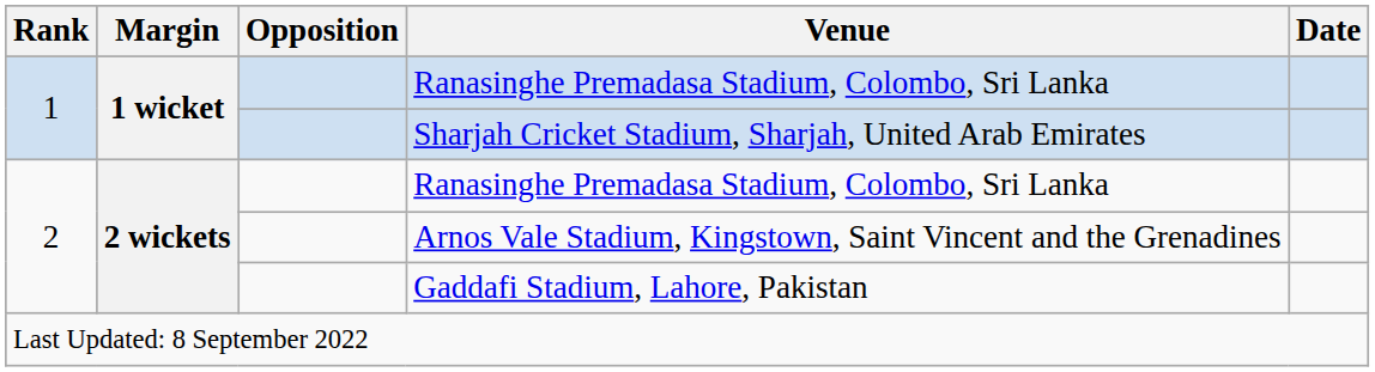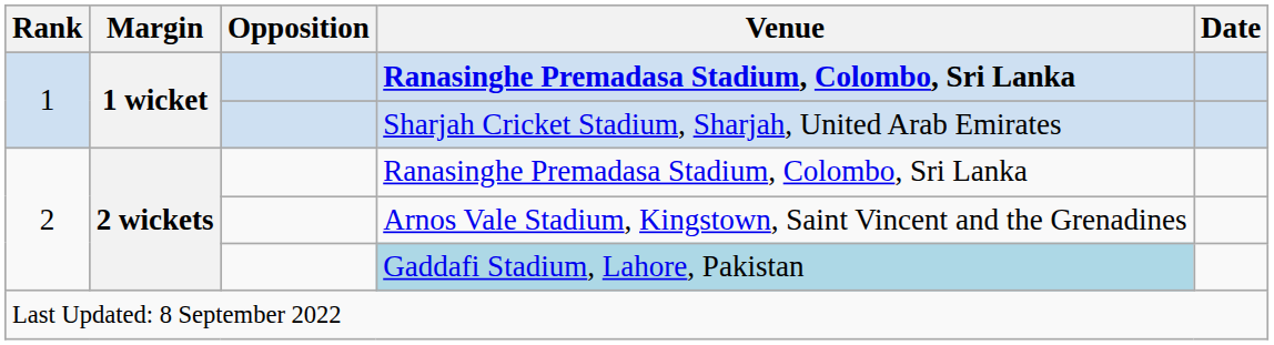1 / Ranasinghe Premadasa Stadium, Colombo, Sri Lanka | Venue: normal -> bold
Gaddafi Stadium, Lahore, Pakistan | Venue: no background -> lightblue background
